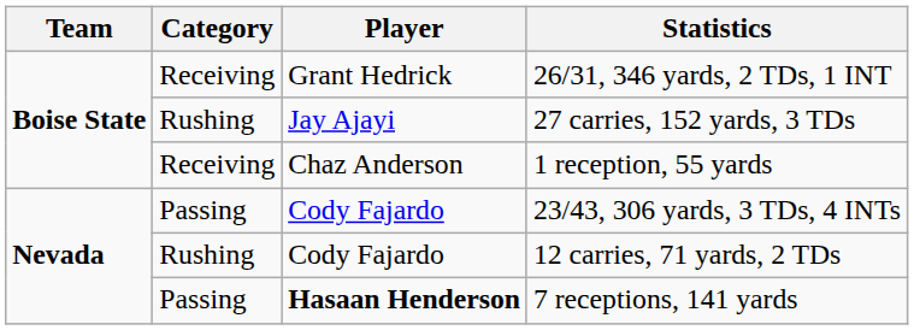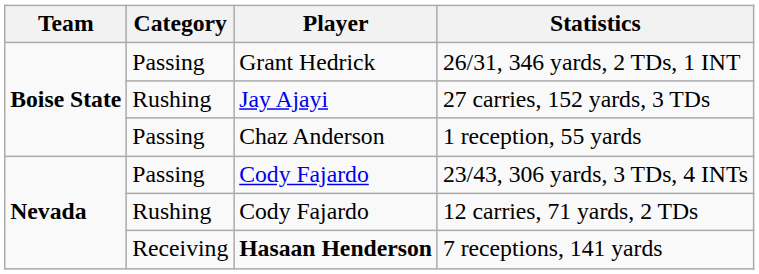26/31, 346 yards, 2 TDs, 1 INT | Category: Receiving -> Passing
1 reception, 55 yards | Category: Receiving -> Passing
7 receptions, 141 yards | Category: Passing -> Receiving
